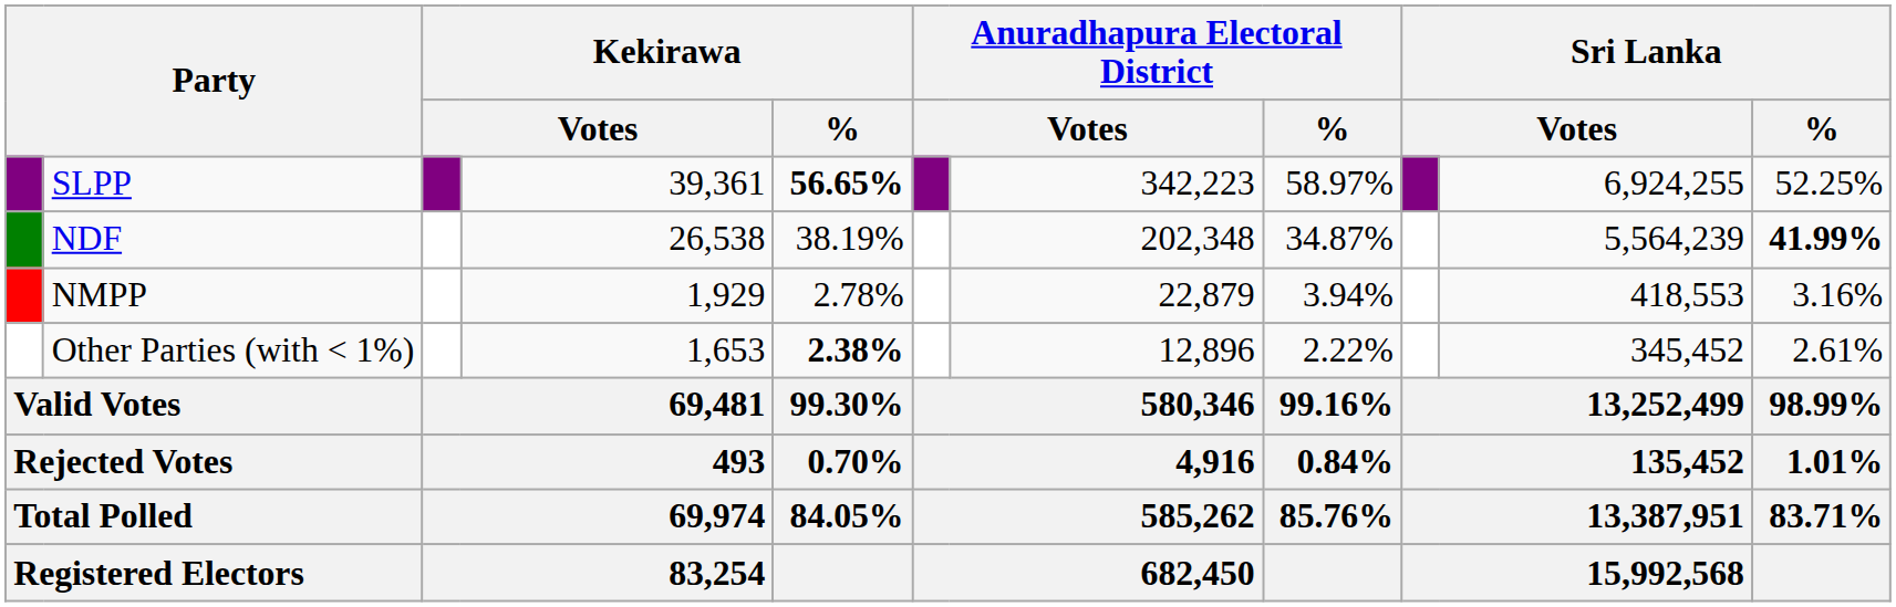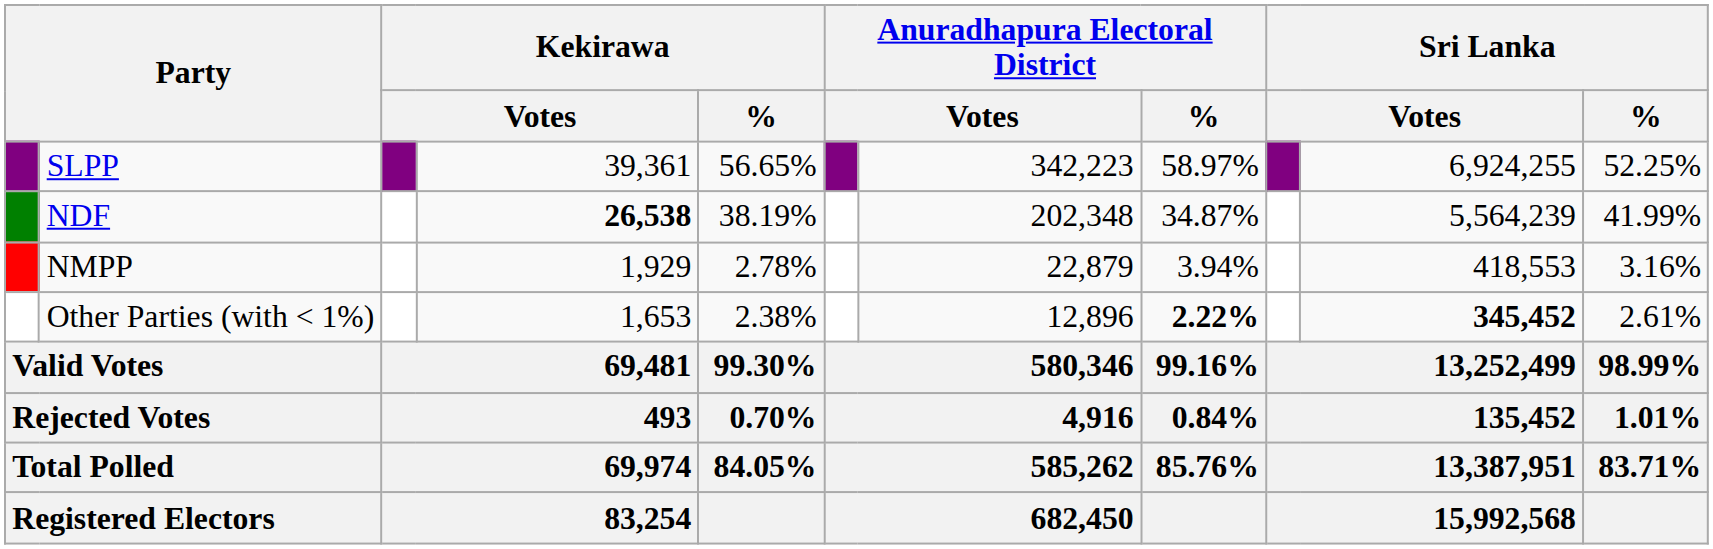SLPP | Kekirawa / %: bold -> normal
NDF | column 4: normal -> bold
NDF | Sri Lanka / %: bold -> normal
Other Parties (with < 1%) | Kekirawa / %: bold -> normal
Other Parties (with < 1%) | Anuradhapura Electoral District / %: normal -> bold
Other Parties (with < 1%) | column 10: normal -> bold
